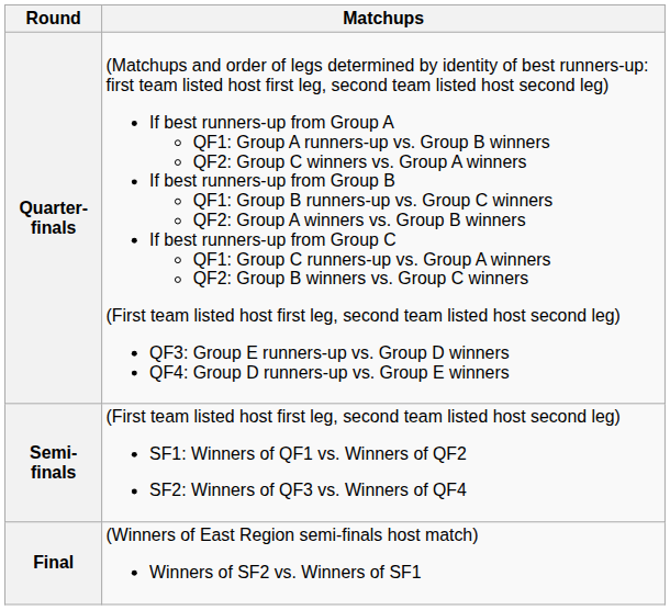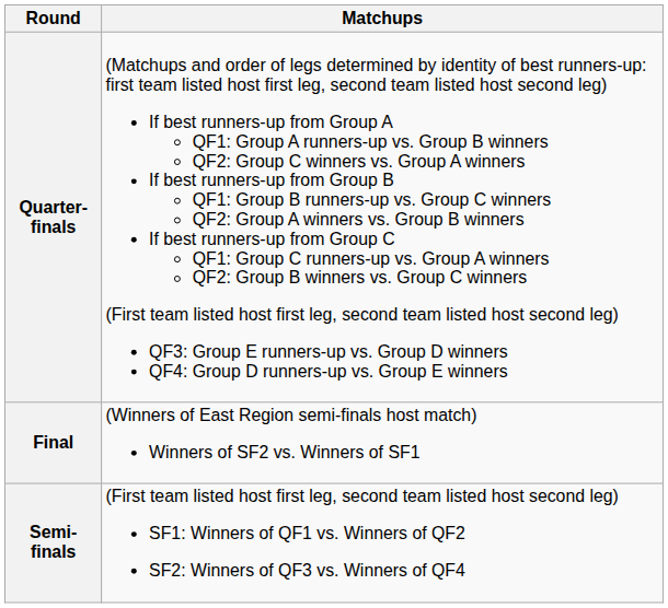rows swapped: Semi-finals <-> Final
